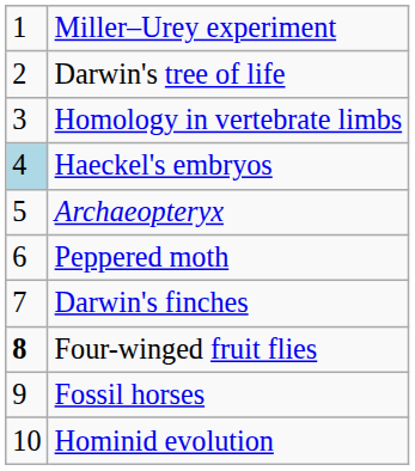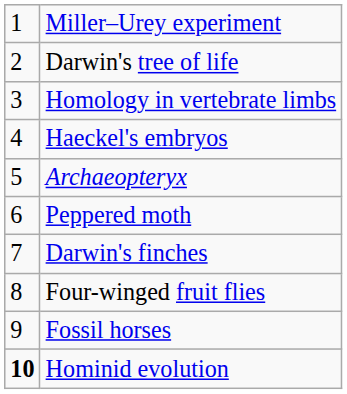Haeckel's embryos | column 1: lightblue background -> no background
Four-winged fruit flies | column 1: bold -> normal
Hominid evolution | column 1: normal -> bold
